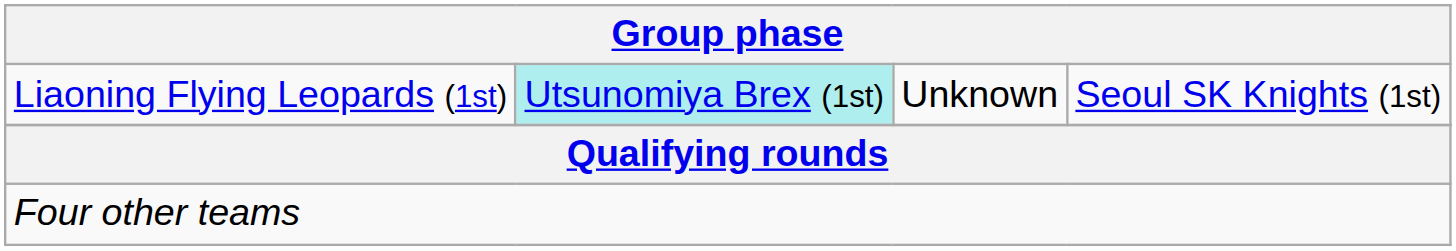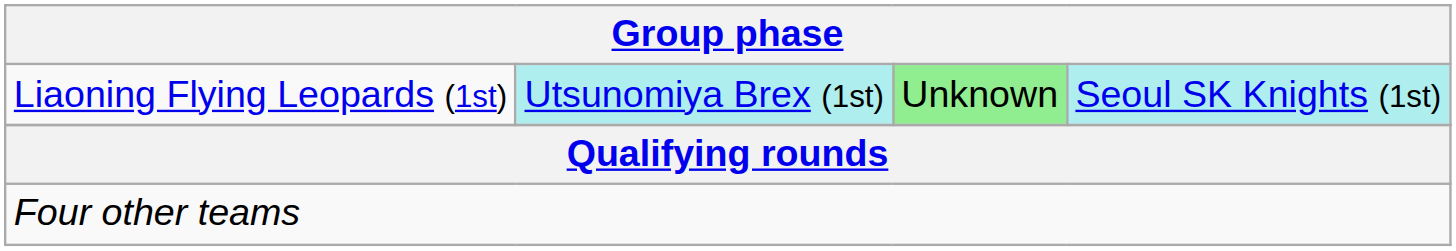Liaoning Flying Leopards (1st) | column 3: no background -> lightgreen background
Liaoning Flying Leopards (1st) | column 4: no background -> paleturquoise background
